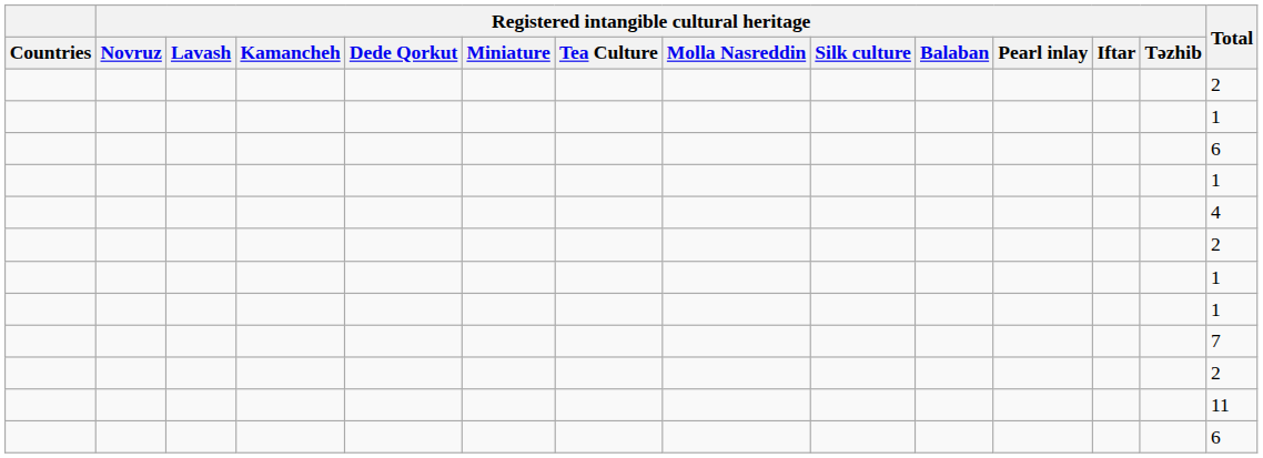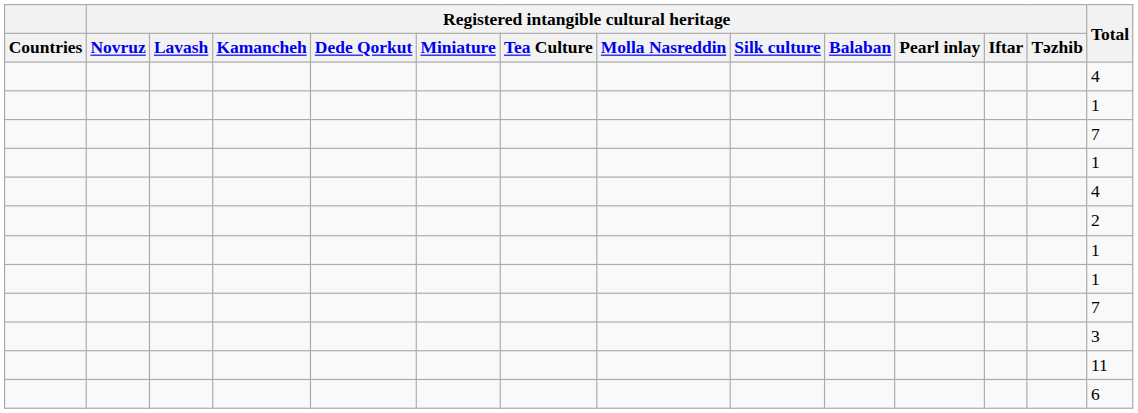row 3 | Total: 2 -> 4
row 5 | Total: 6 -> 7
row 12 | Total: 2 -> 3
